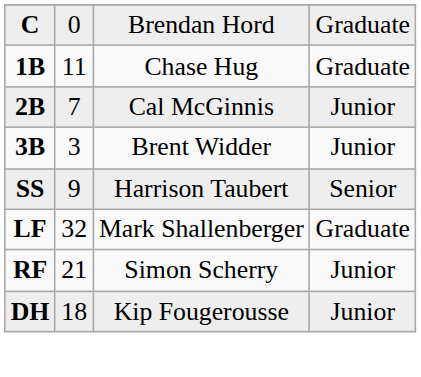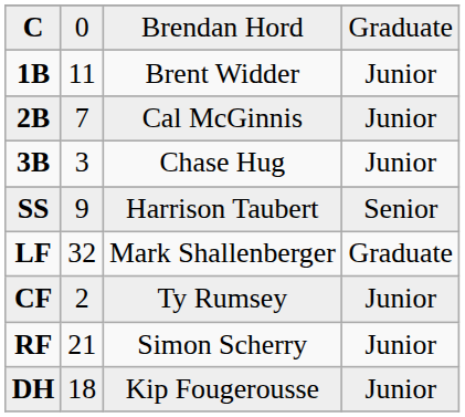1B | column 3: Chase Hug -> Brent Widder
1B | column 4: Graduate -> Junior
3B | column 3: Brent Widder -> Chase Hug
+ row: CF | 2 | Ty Rumsey | Junior
